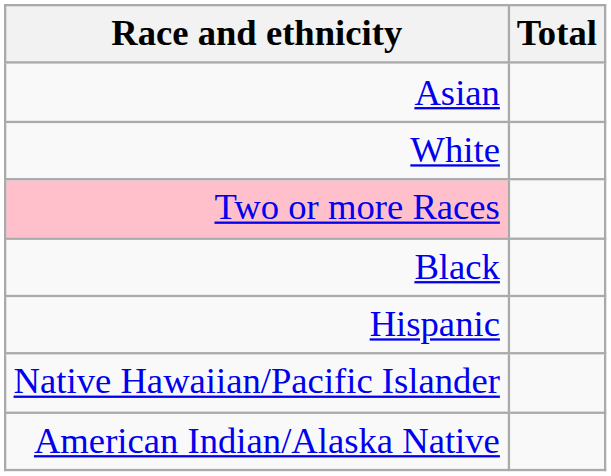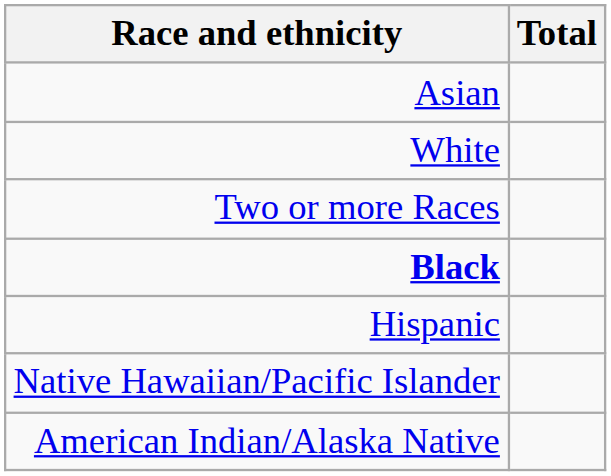Two or more Races | Race and ethnicity: pink background -> no background
Black | Race and ethnicity: normal -> bold
